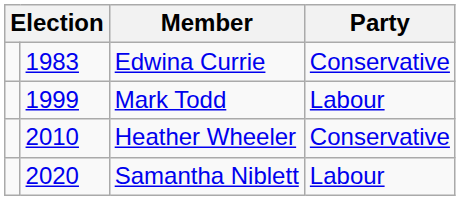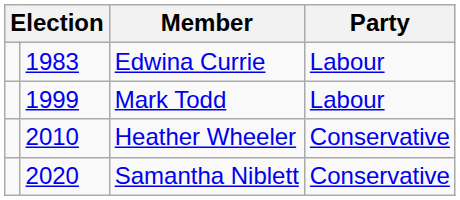Edwina Currie | Party: Conservative -> Labour
Samantha Niblett | Party: Labour -> Conservative
